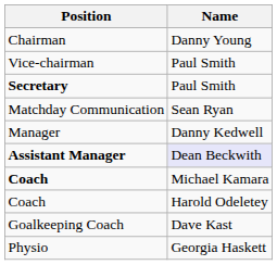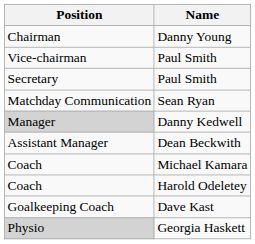row 4 | Position: bold -> normal
row 6 | Position: no background -> lightgrey background
row 7 | Position: bold -> normal
row 7 | Name: lavender background -> no background
row 8 | Position: bold -> normal
row 11 | Position: no background -> lightgrey background
